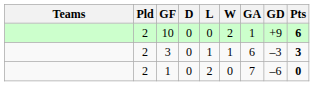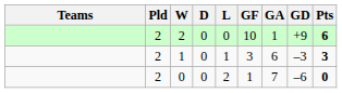columns swapped: W <-> GF
